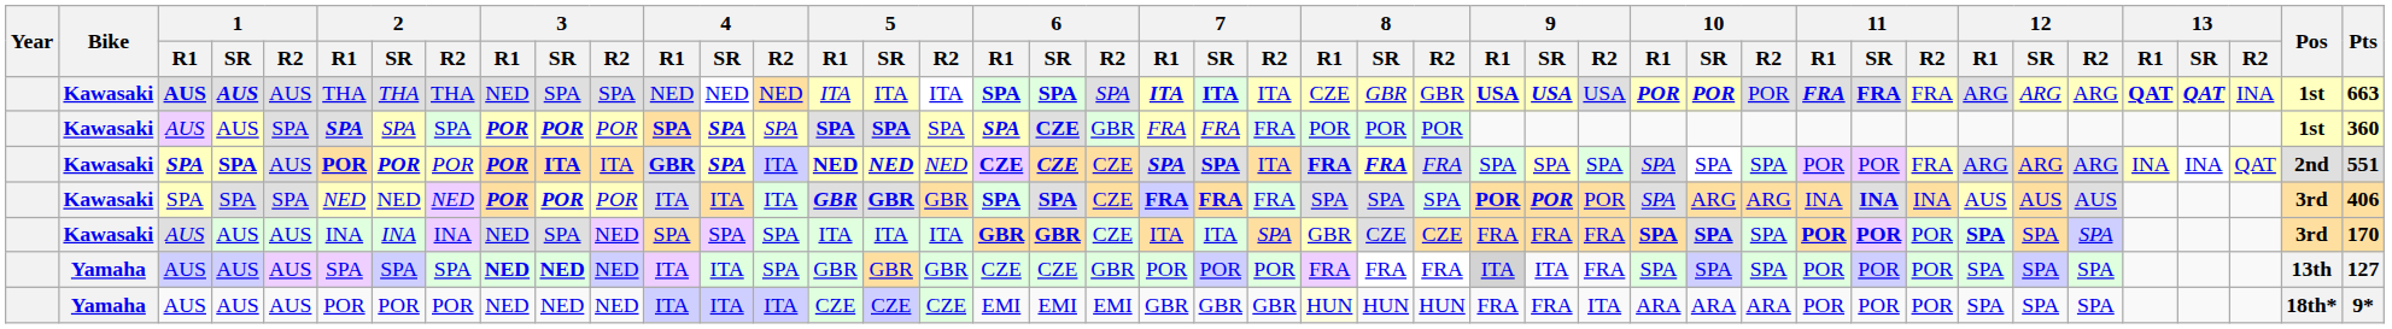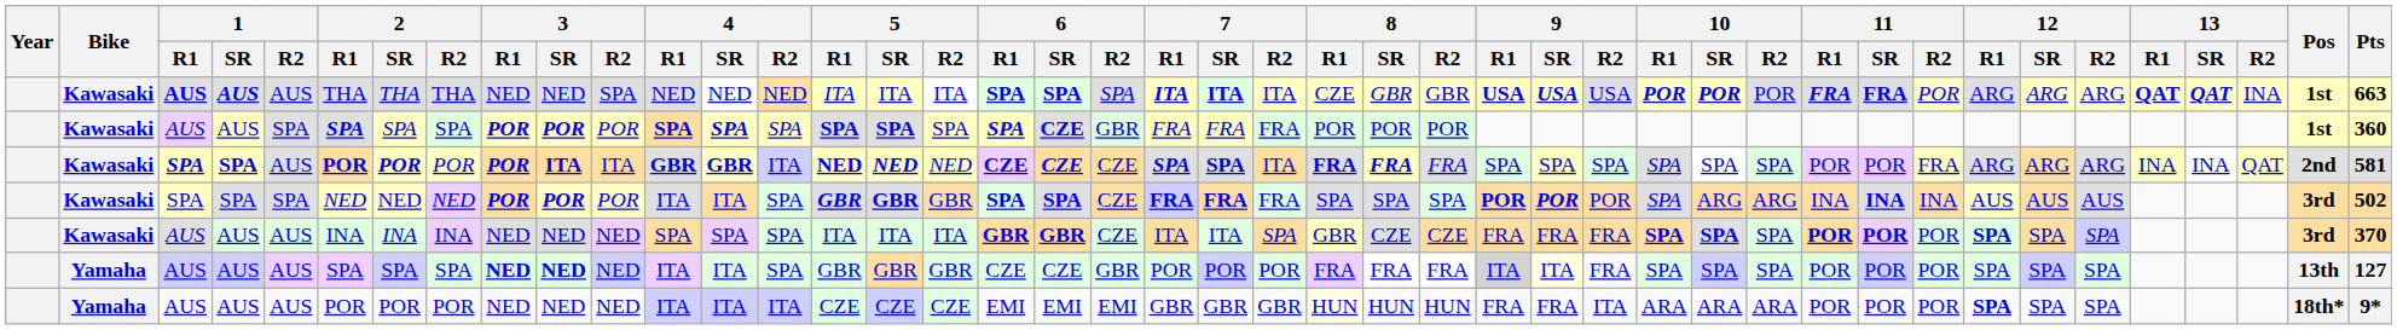row 3 | 3 / SR: SPA -> NED
row 3 | 11 / R2: FRA -> POR
row 5 | 4 / SR: SPA -> GBR
row 5 | Pts: 551 -> 581
row 6 | 4 / R2: ITA -> SPA
row 6 | Pts: 406 -> 502
row 7 | 3 / SR: SPA -> NED
row 7 | Pts: 170 -> 370
row 8 | 9 / SR: no background -> lightyellow background
row 9 | 12 / R1: normal -> bold
